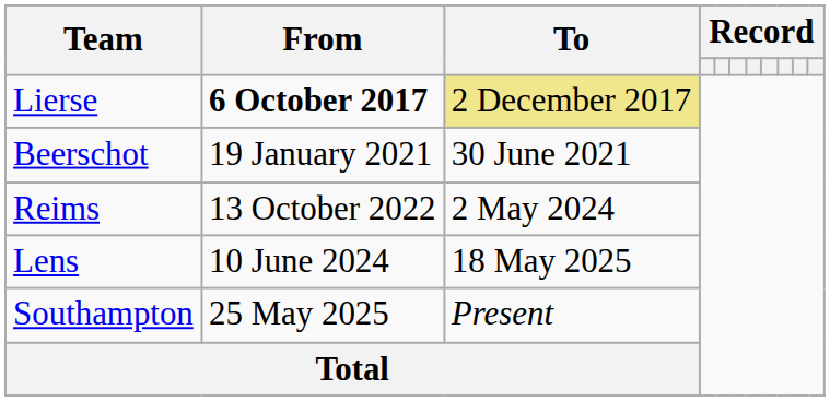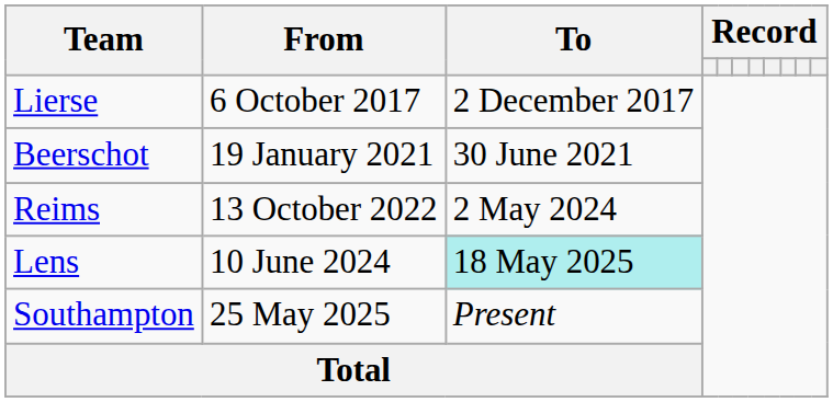Lierse | From: bold -> normal
Lierse | To: khaki background -> no background
Lens | To: no background -> paleturquoise background
